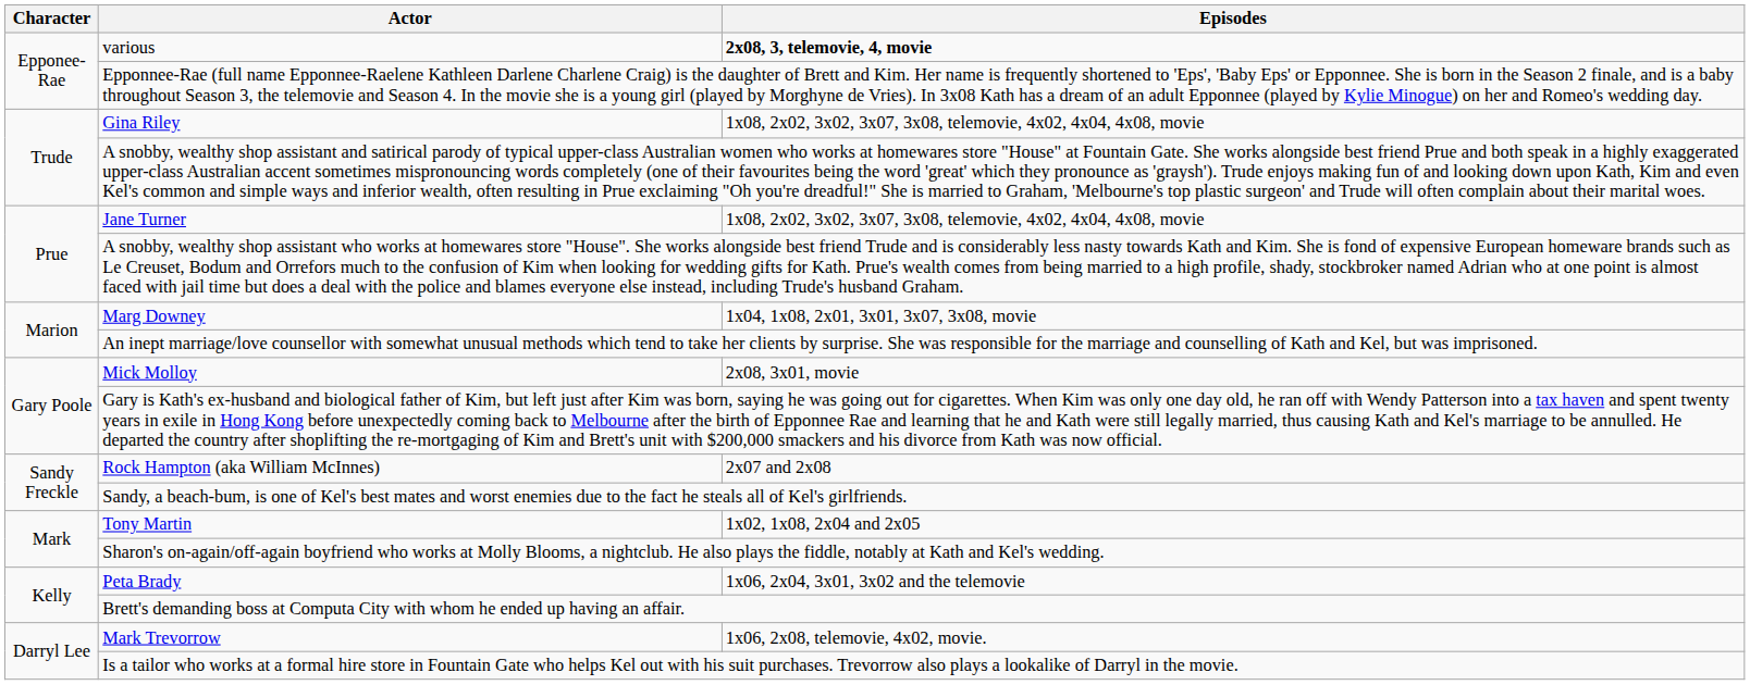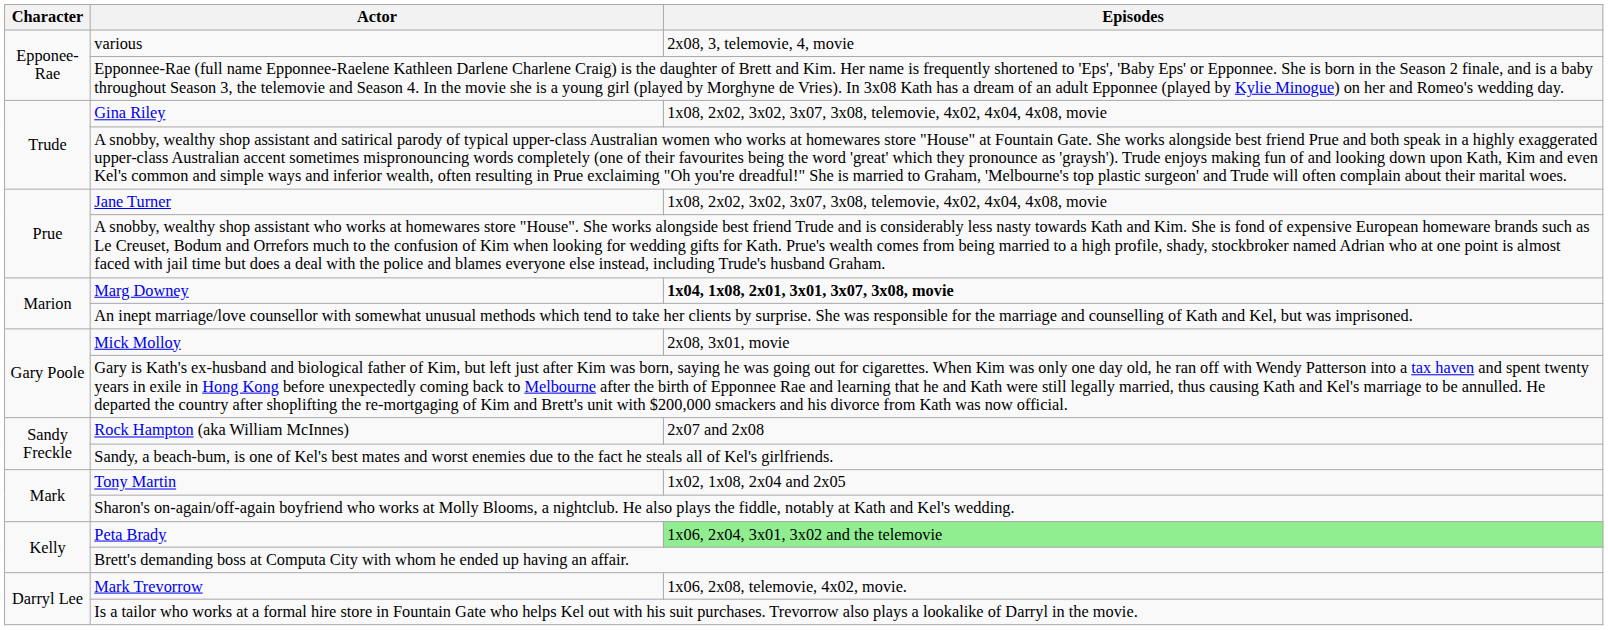various | Episodes: bold -> normal
Marg Downey | Episodes: normal -> bold
Peta Brady | Episodes: no background -> lightgreen background
